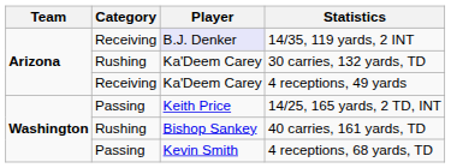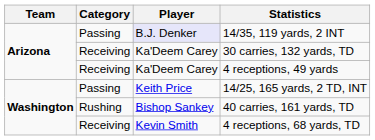14/35, 119 yards, 2 INT | Category: Receiving -> Passing
30 carries, 132 yards, TD | Category: Rushing -> Receiving
4 receptions, 68 yards, TD | Category: Passing -> Receiving
